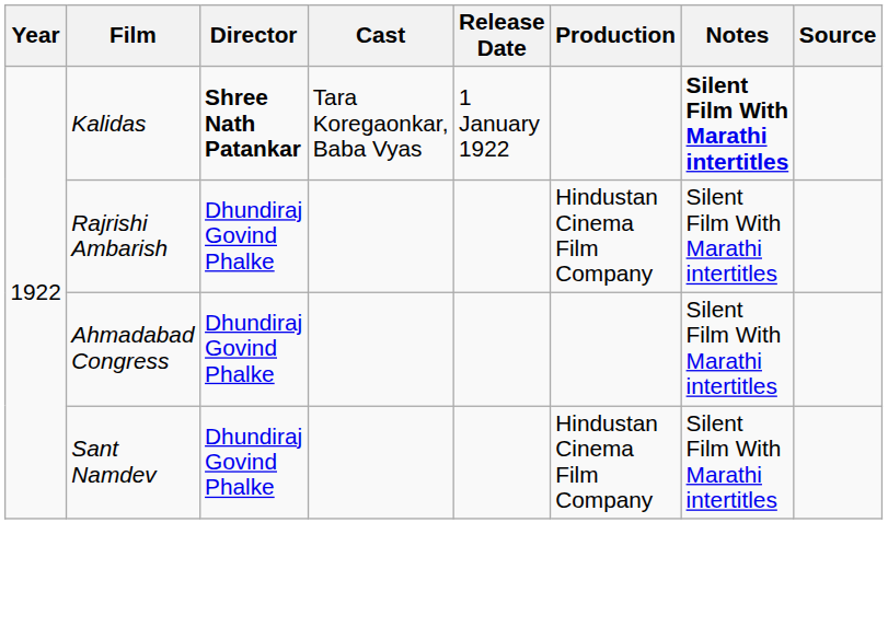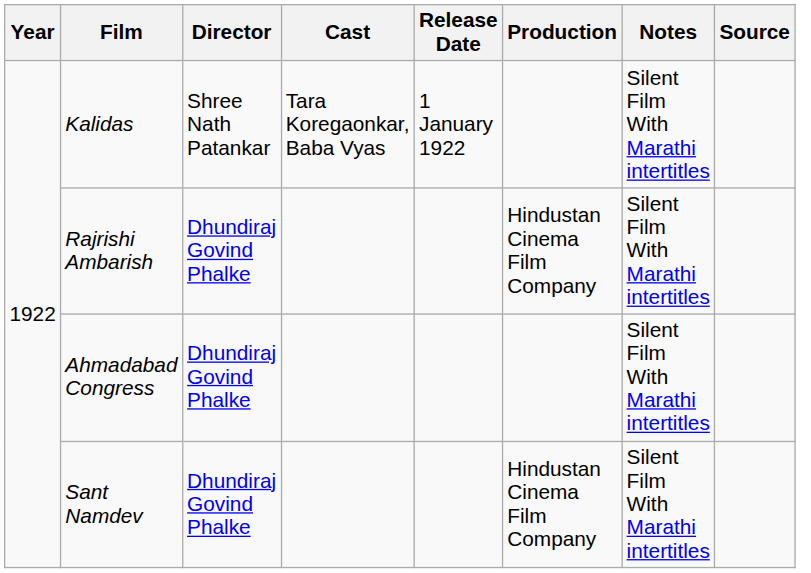Kalidas | Director: bold -> normal
Kalidas | Notes: bold -> normal
